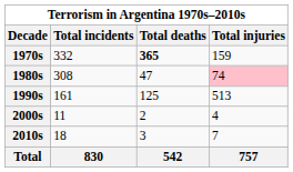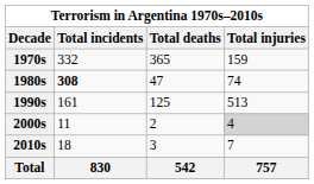1970s | Total deaths: bold -> normal
1980s | Total incidents: normal -> bold
1980s | Total injuries: pink background -> no background
2000s | Total injuries: no background -> lightgrey background
